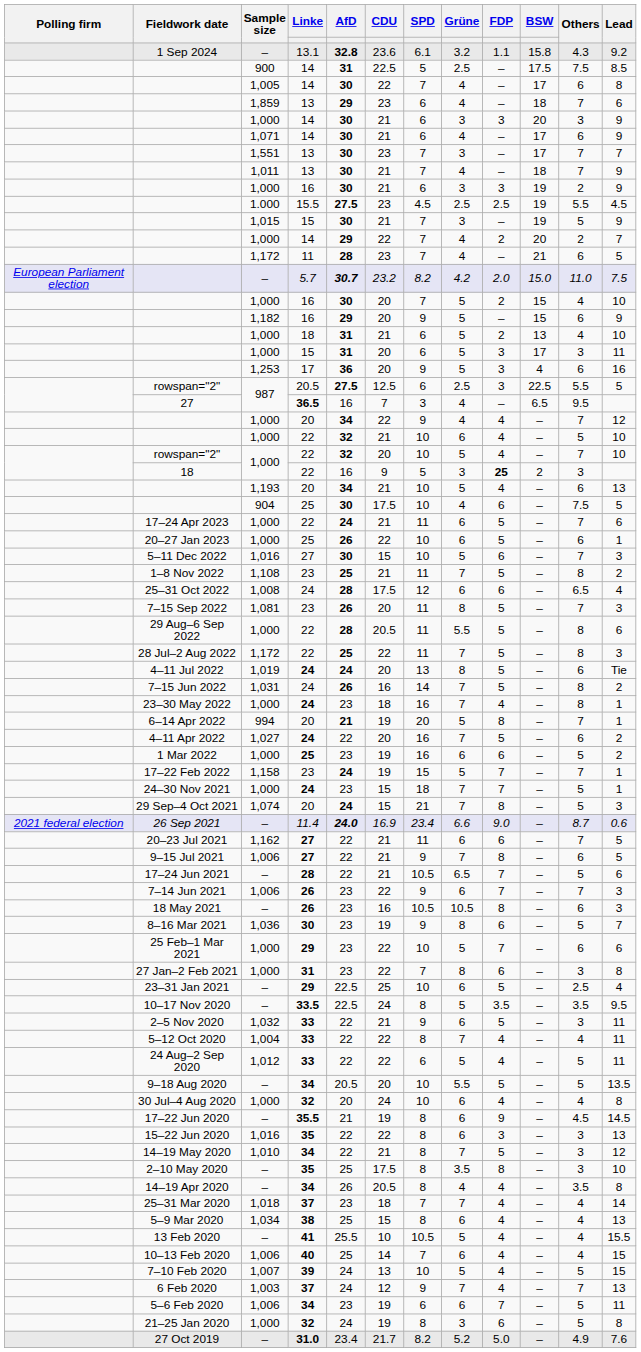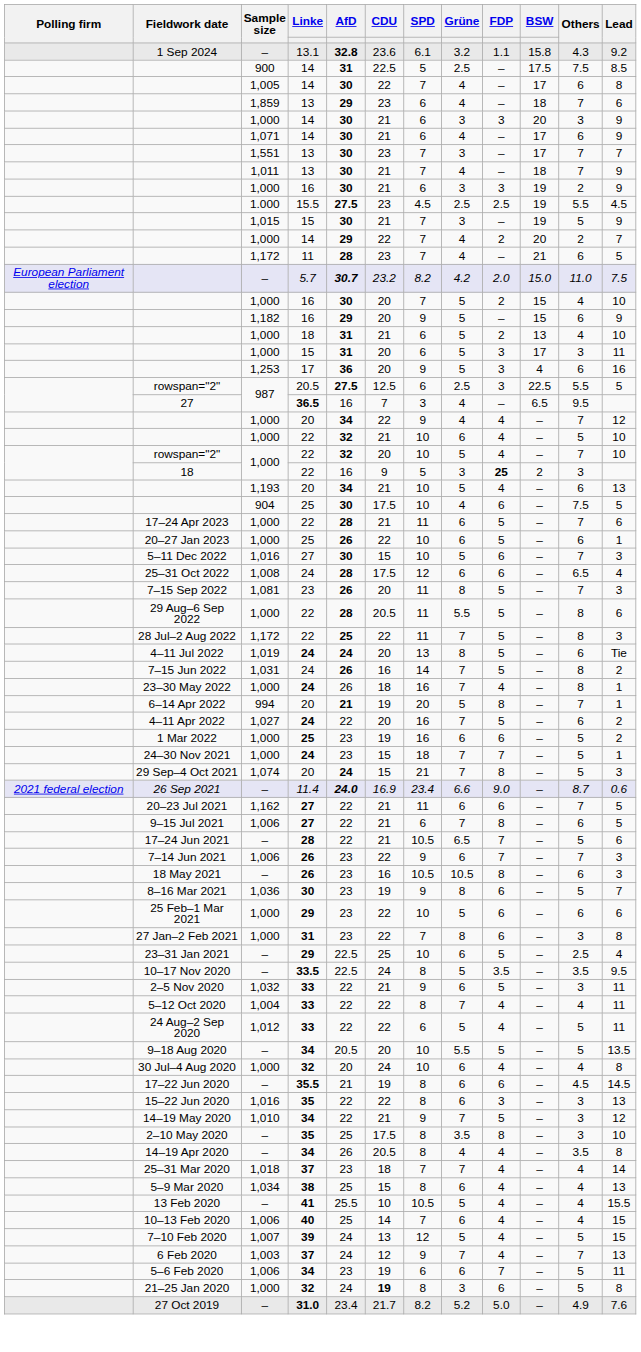17–24 Apr 2023 | AfD: 24 -> 28
- row: 1–8 Nov 2022 | 1,108 | 23 | 25 | 21 | 11 | 7 | 5 | – | 8 | 2
23–30 May 2022 | AfD: 23 -> 26
- row: 17–22 Feb 2022 | 1,158 | 23 | 24 | 19 | 15 | 5 | 7 | – | 7 | 1
9–15 Jul 2021 | SPD: 9 -> 6
25 Feb–1 Mar 2021 | FDP: 7 -> 6
17–22 Jun 2020 | FDP: 9 -> 6
14–19 May 2020 | SPD: 8 -> 9
7–10 Feb 2020 | SPD: 10 -> 12
21–25 Jan 2020 | CDU: normal -> bold
